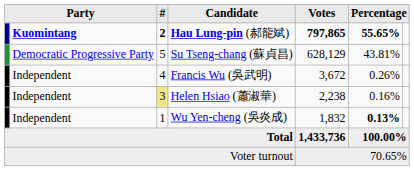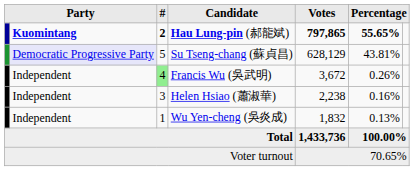Su Tseng-chang (蘇貞昌) | column 2: no background -> lavender background
Francis Wu (吳武明) | #: no background -> lightgreen background
Helen Hsiao (蕭淑華) | #: khaki background -> no background
Wu Yen-cheng (吳炎成) | column 6: bold -> normal
